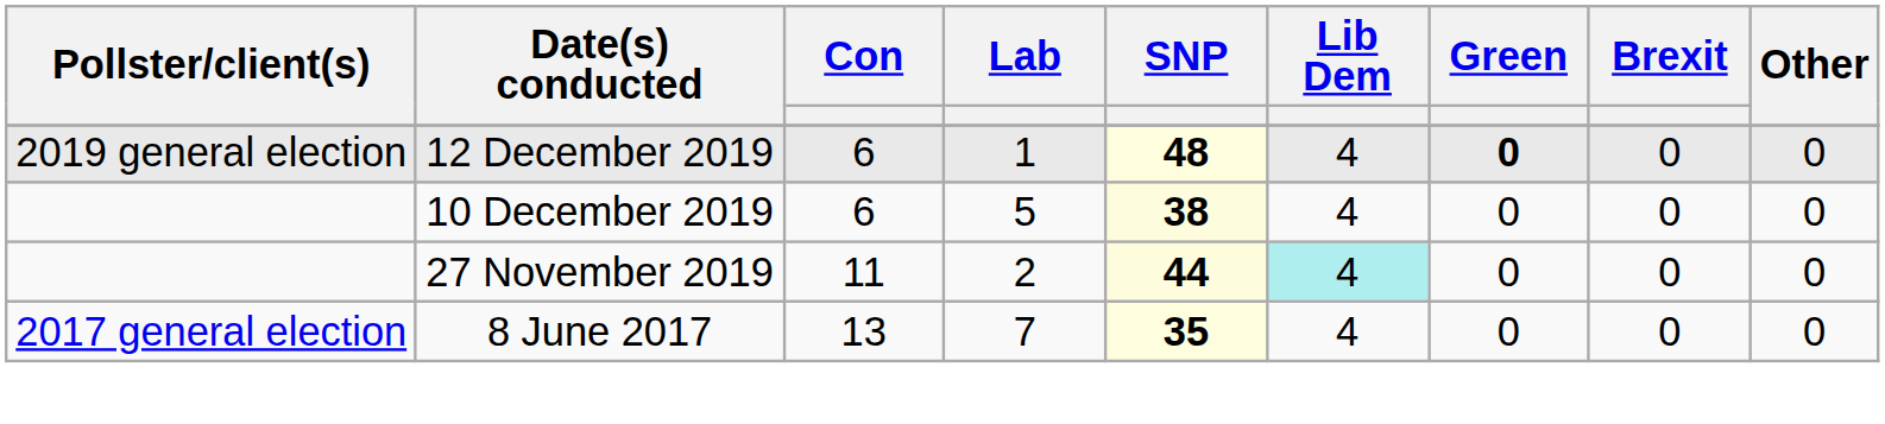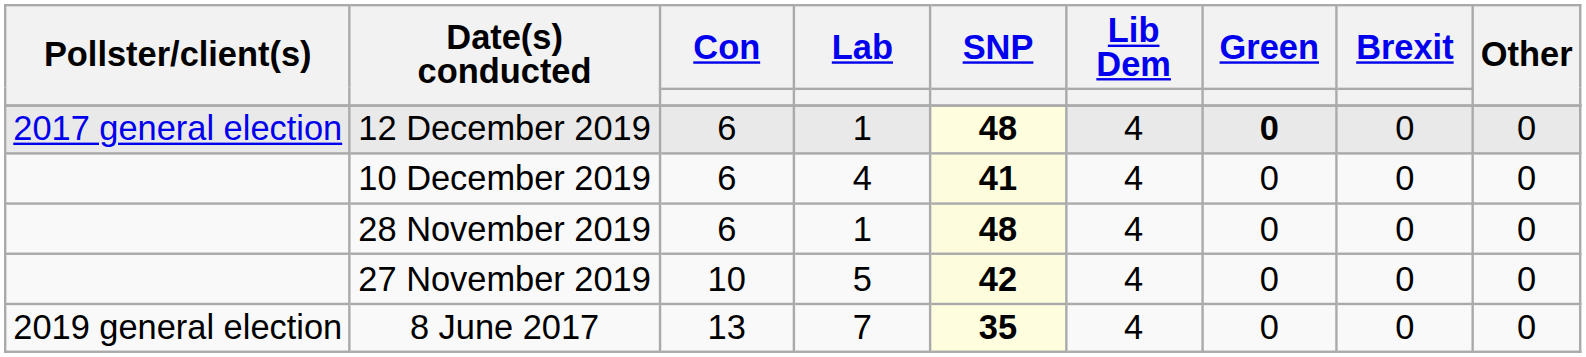12 December 2019 | Pollster/client(s): 2019 general election -> 2017 general election
10 December 2019 | Lab: 5 -> 4
10 December 2019 | SNP: 38 -> 41
+ row: 28 November 2019 | 6 | 1 | 48 | 4 | 0 | 0 | 0
27 November 2019 | Con: 11 -> 10
27 November 2019 | Lab: 2 -> 5
27 November 2019 | SNP: 44 -> 42
27 November 2019 | Lib Dem: paleturquoise background -> no background
8 June 2017 | Pollster/client(s): 2017 general election -> 2019 general election
